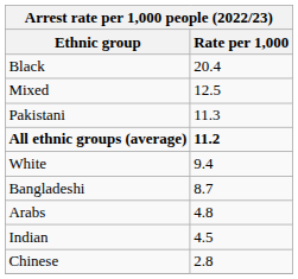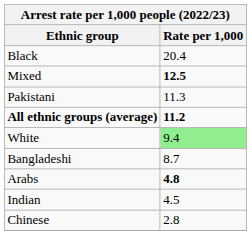Mixed | Rate per 1,000: normal -> bold
White | Rate per 1,000: no background -> lightgreen background
Arabs | Rate per 1,000: normal -> bold
